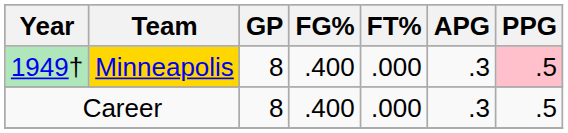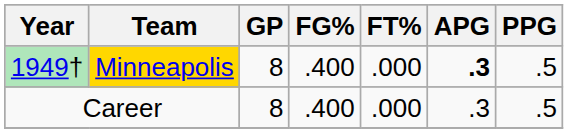1949† | APG: normal -> bold
1949† | PPG: pink background -> no background
